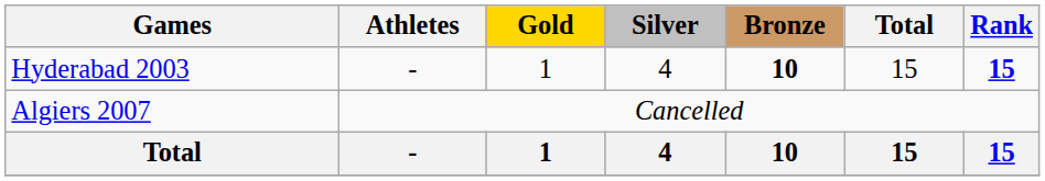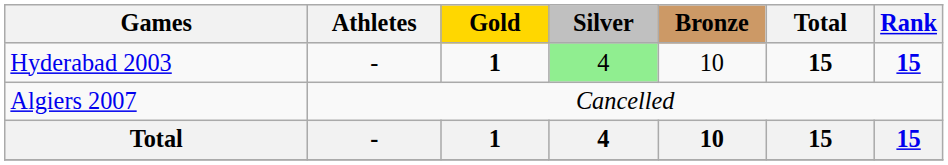Hyderabad 2003 | Gold: normal -> bold
Hyderabad 2003 | Silver: no background -> lightgreen background
Hyderabad 2003 | Bronze: bold -> normal
Hyderabad 2003 | Total: normal -> bold
